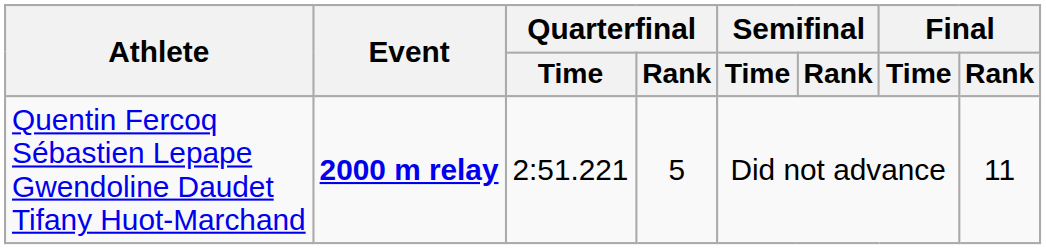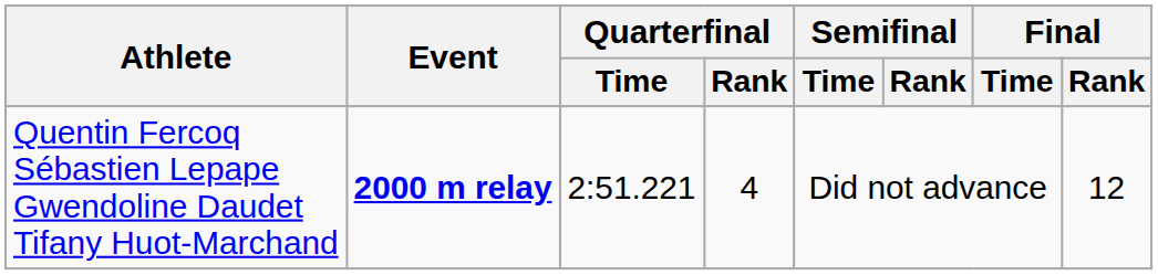row 3 | Quarterfinal / Rank: 5 -> 4
row 3 | Final / Rank: 11 -> 12
